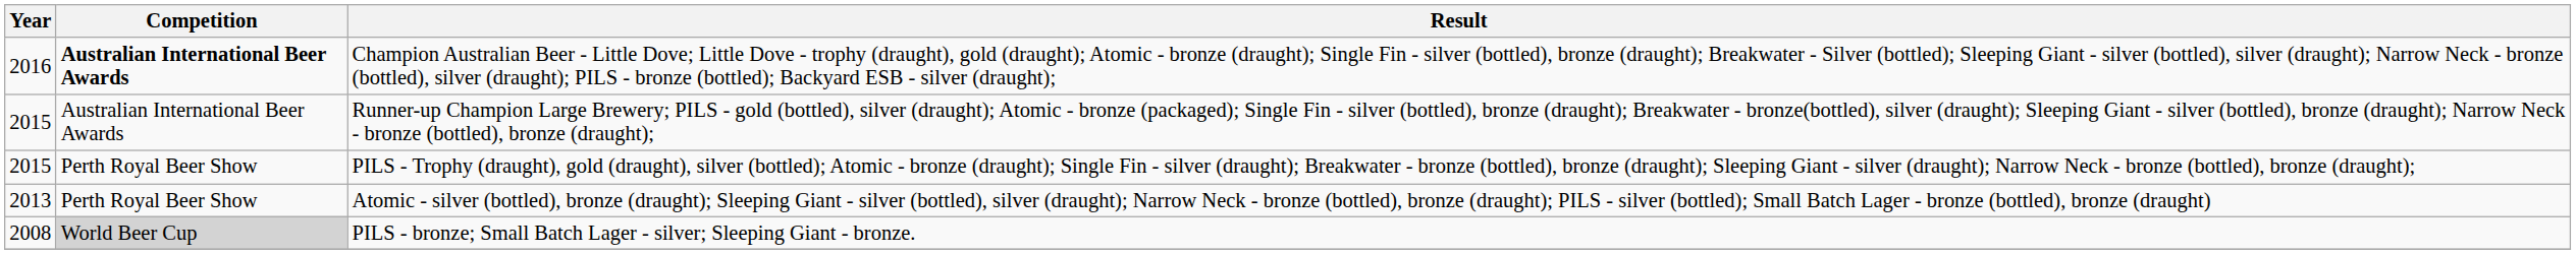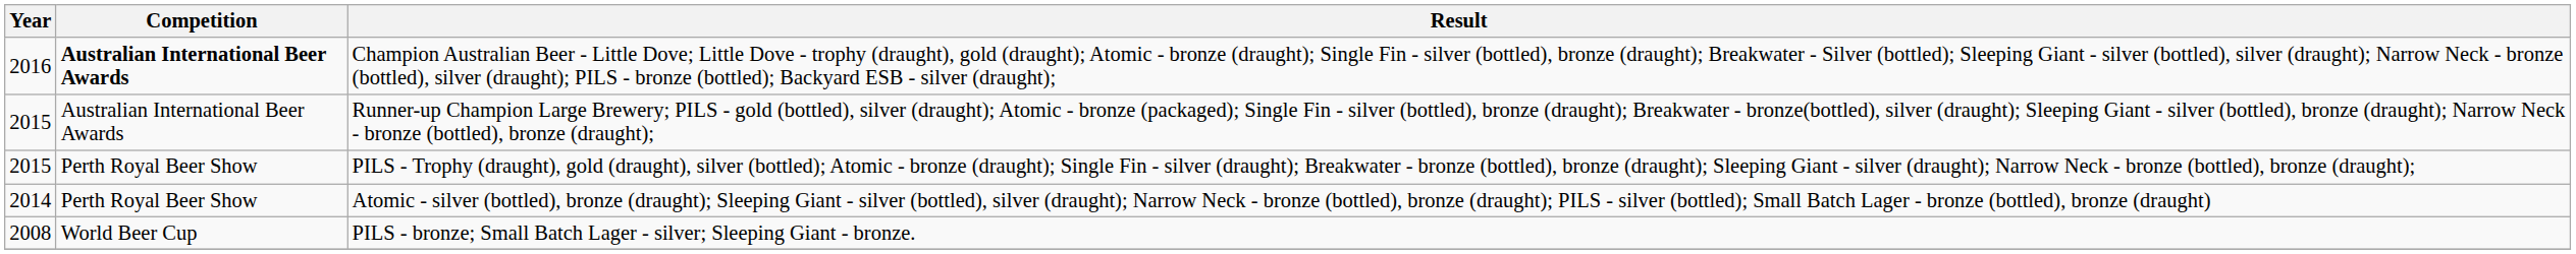row 5 | Year: 2013 -> 2014
row 6 | Competition: lightgrey background -> no background
